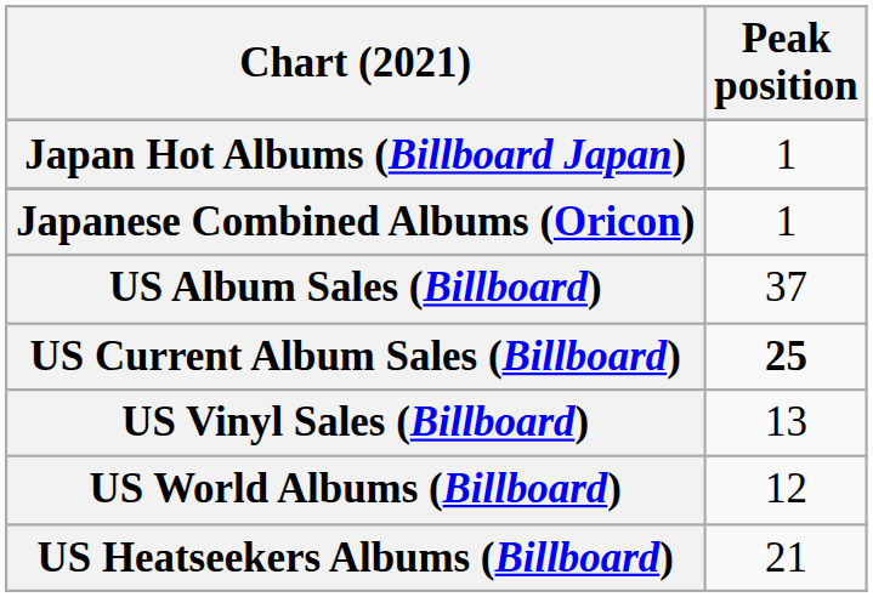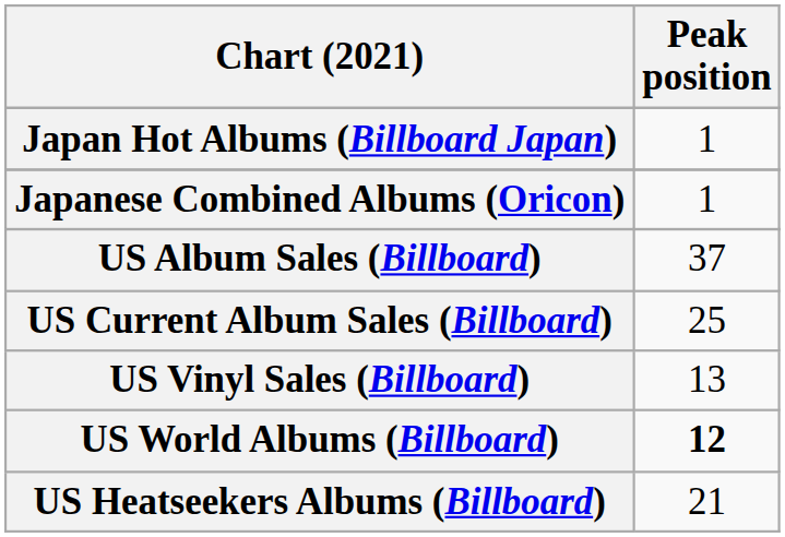US Current Album Sales (Billboard) | Peak position: bold -> normal
US World Albums (Billboard) | Peak position: normal -> bold
